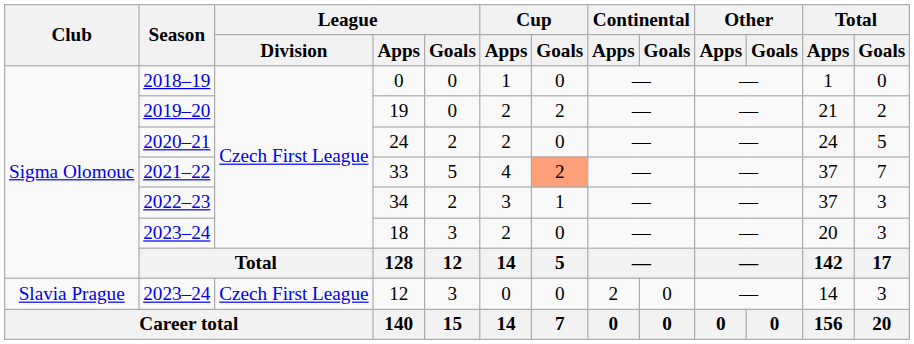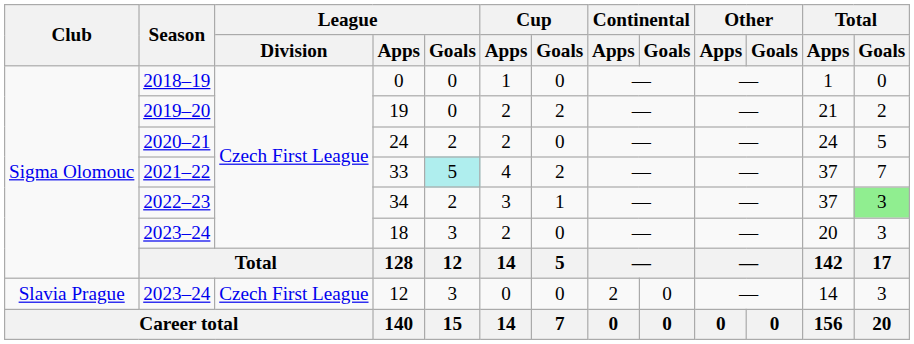33 | League / Goals: no background -> paleturquoise background
33 | Cup / Goals: lightsalmon background -> no background
34 | Total / Goals: no background -> lightgreen background
